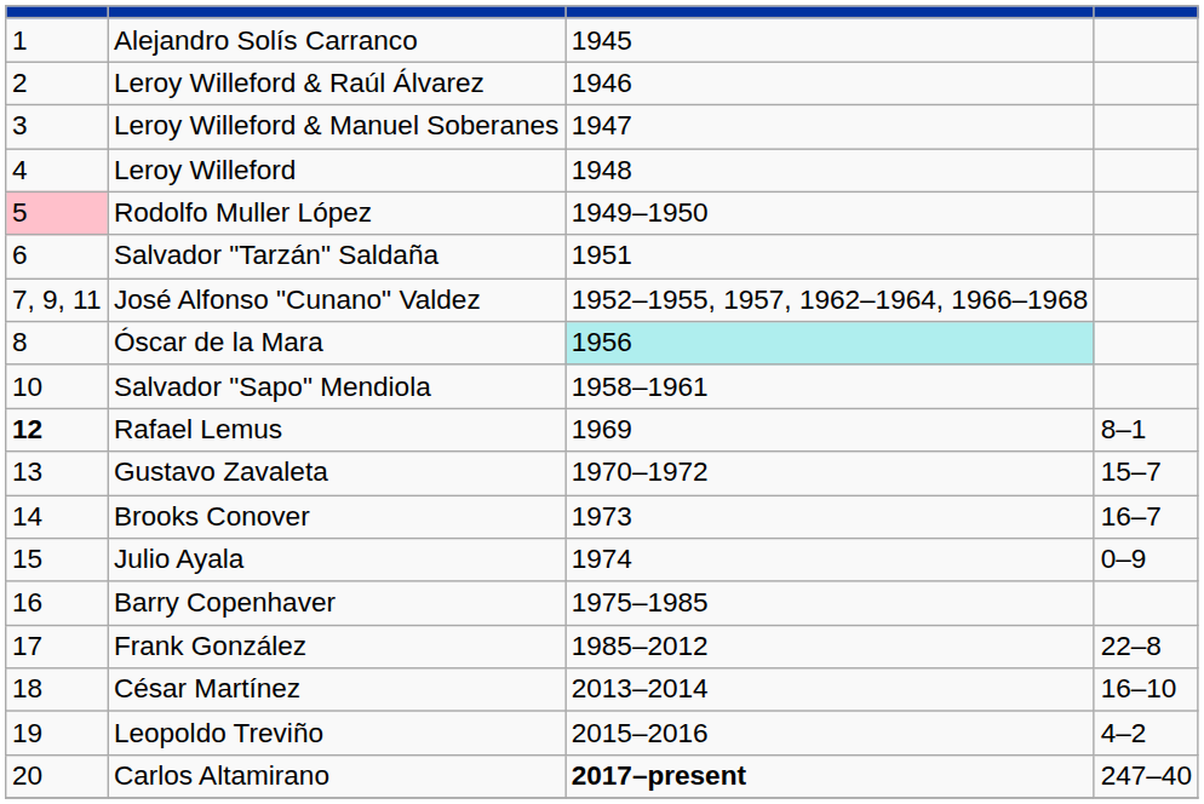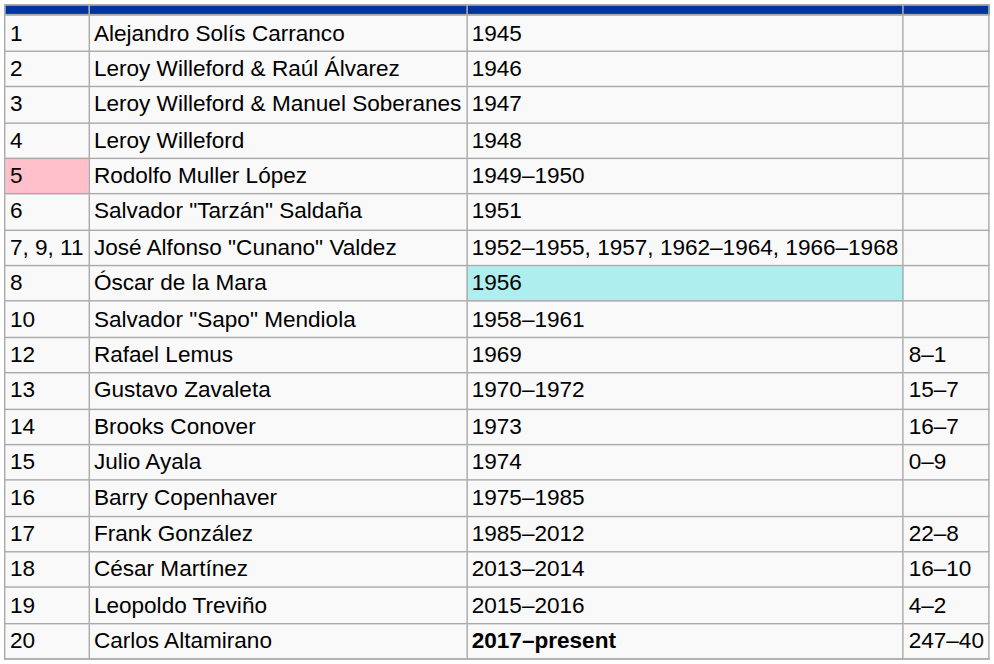Rafael Lemus | column 1: bold -> normal
